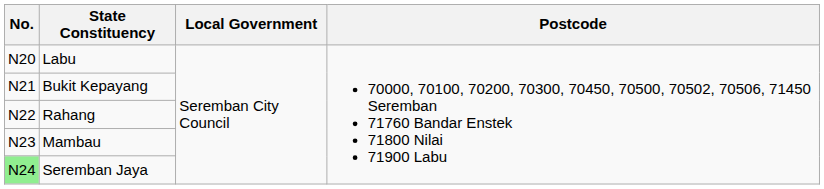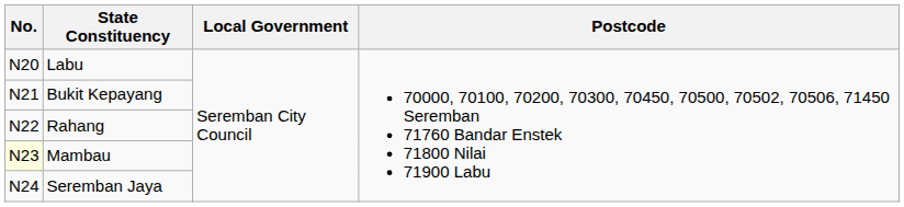Mambau | No.: no background -> lightyellow background
Seremban Jaya | No.: lightgreen background -> no background
